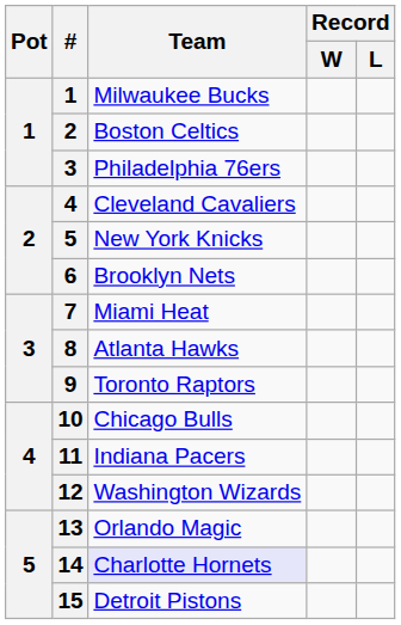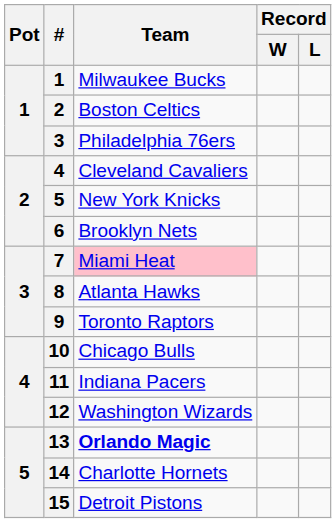Miami Heat | Team: no background -> pink background
Orlando Magic | Team: normal -> bold
Charlotte Hornets | Team: lavender background -> no background
